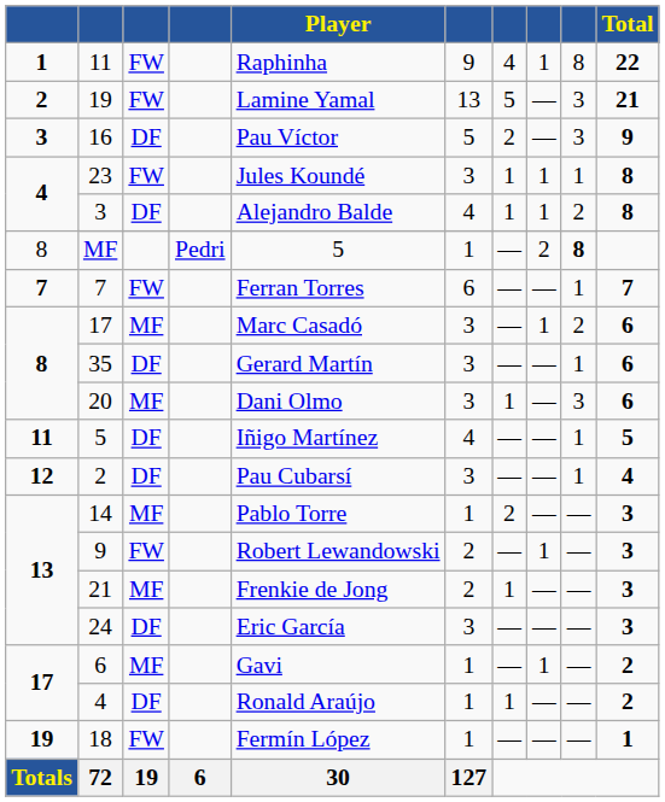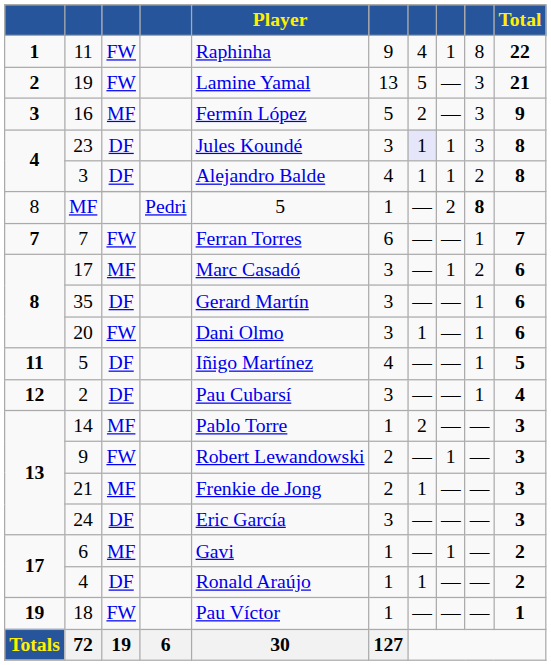16 | column 3: DF -> MF
16 | Player: Pau Víctor -> Fermín López
23 | column 3: FW -> DF
23 | column 7: no background -> lavender background
23 | column 9: 1 -> 3
20 | column 3: MF -> FW
20 | column 9: 3 -> 1
18 | Player: Fermín López -> Pau Víctor
